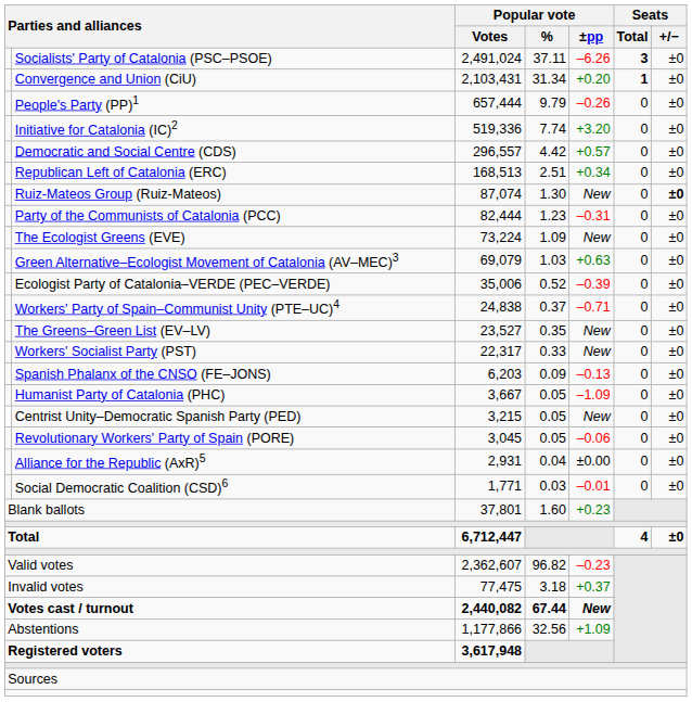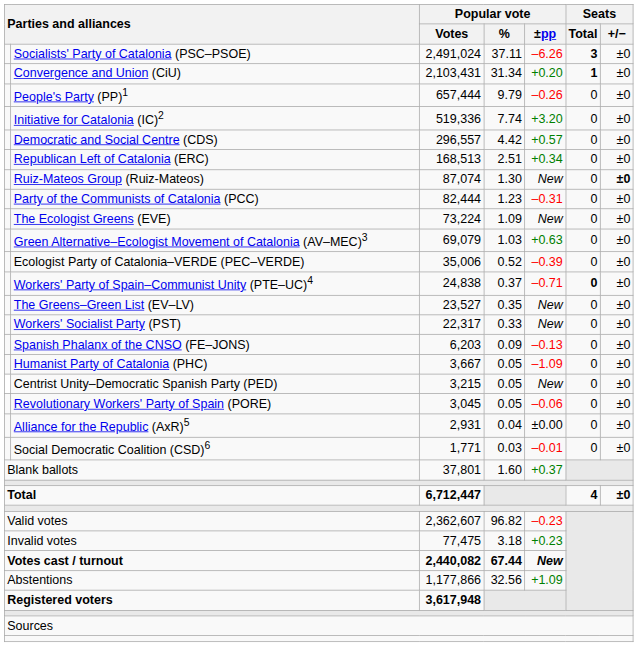Workers' Party of Spain–Communist Unity (PTE–UC)4 | Seats / Total: normal -> bold
Blank ballots | Popular vote / ±pp: +0.23 -> +0.37
Invalid votes | Popular vote / ±pp: +0.37 -> +0.23
